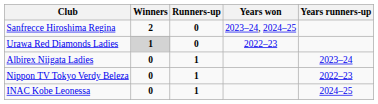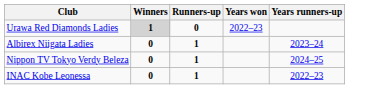- row: Sanfrecce Hiroshima Regina | 2 | 0 | 2023–24, 2024–25
Nippon TV Tokyo Verdy Beleza | Years runners-up: 2022–23 -> 2024–25
INAC Kobe Leonessa | Years runners-up: 2024–25 -> 2022–23
